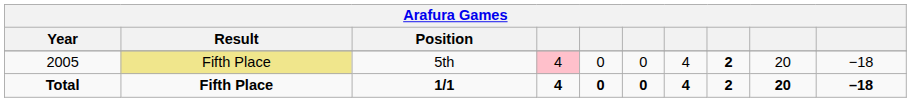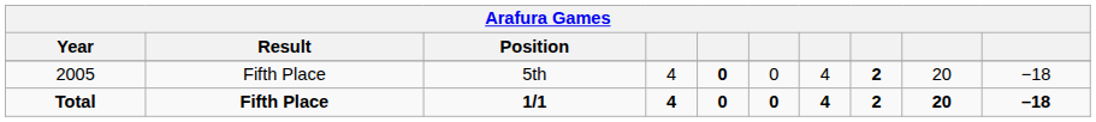2005 | Result: khaki background -> no background
2005 | column 4: pink background -> no background
2005 | column 5: normal -> bold
